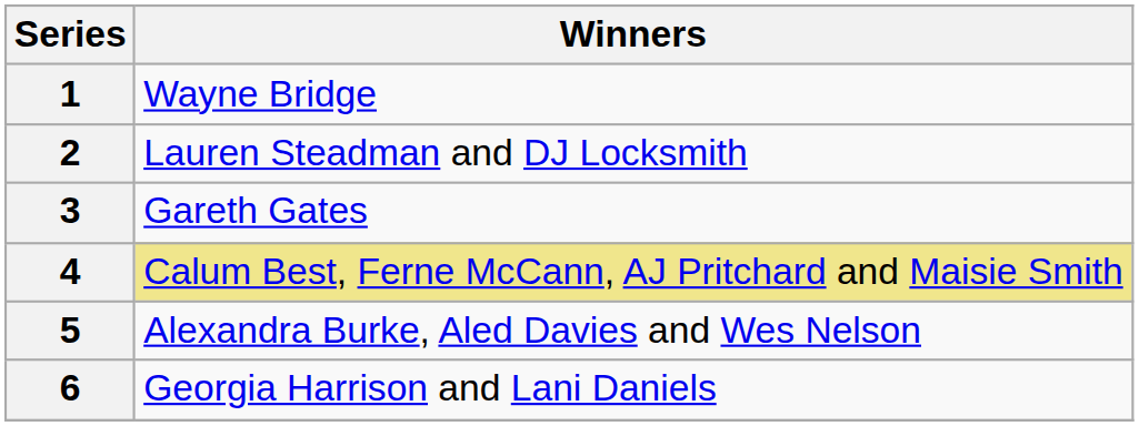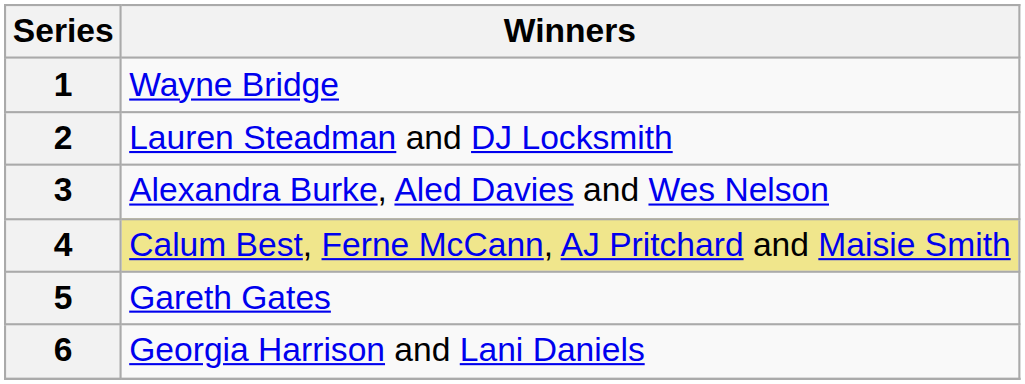3 | Winners: Gareth Gates -> Alexandra Burke, Aled Davies and Wes Nelson
5 | Winners: Alexandra Burke, Aled Davies and Wes Nelson -> Gareth Gates
